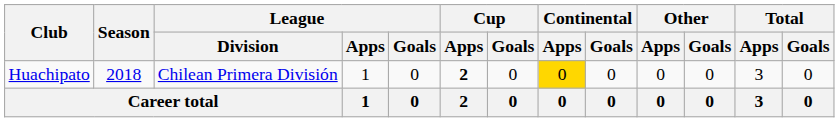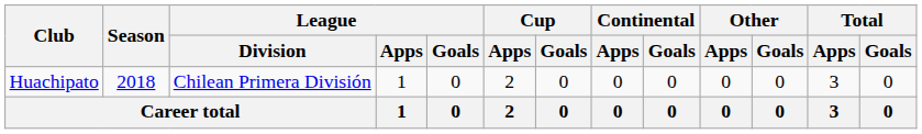Huachipato | Cup / Apps: bold -> normal
Huachipato | Continental / Apps: gold background -> no background
